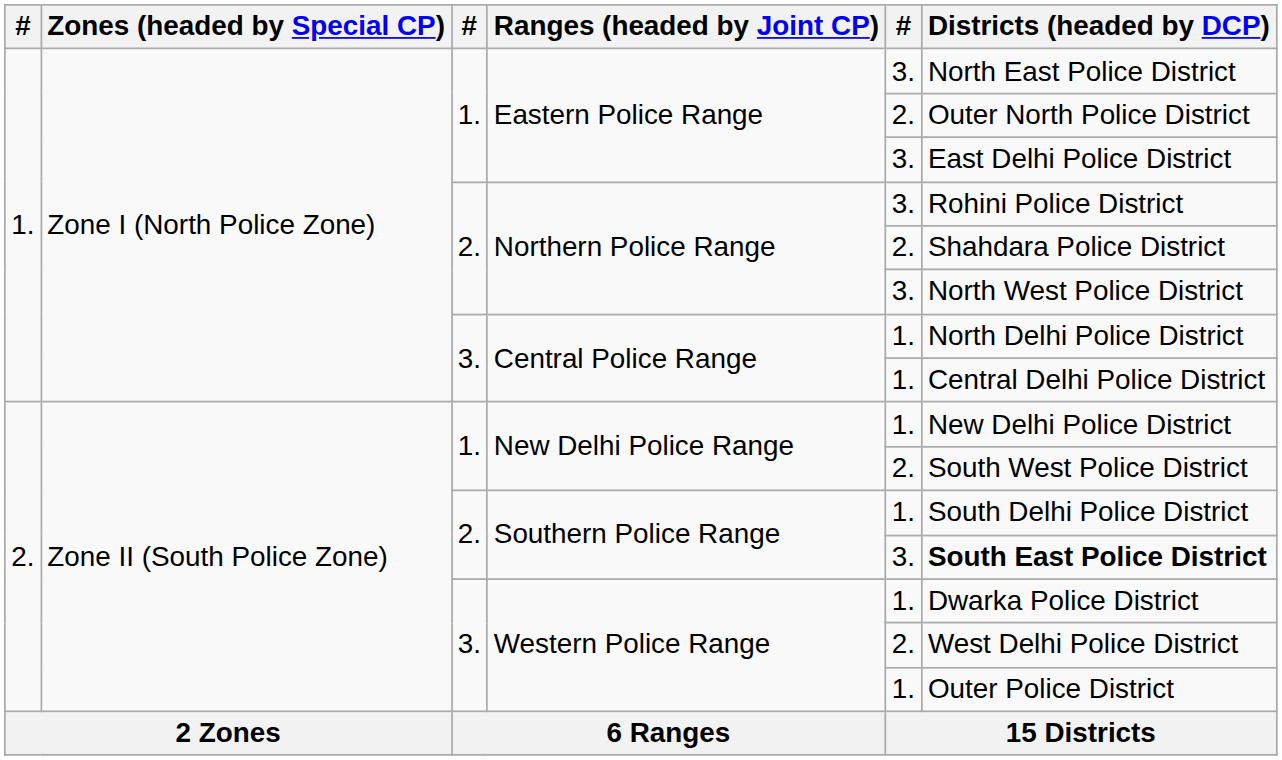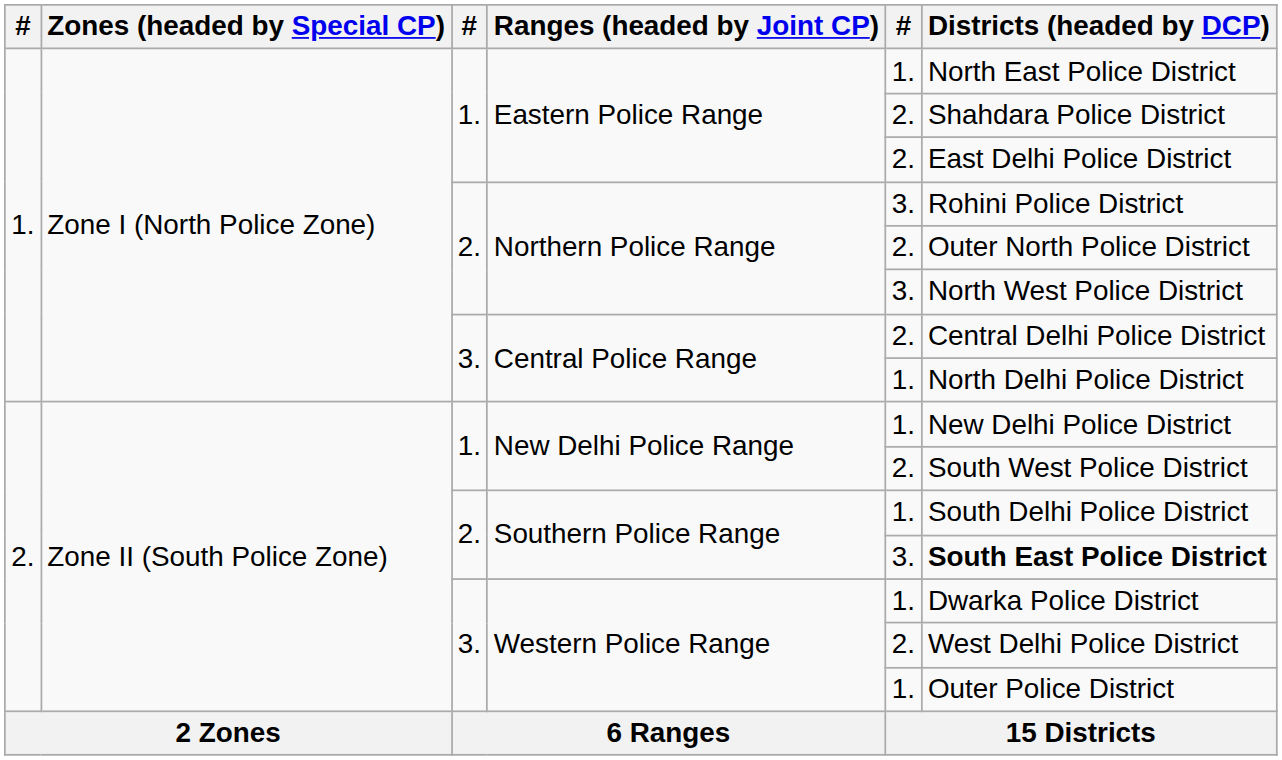row 2 | column 5: 3. -> 1.
row 3 | Districts (headed by DCP): Outer North Police District -> Shahdara Police District
row 4 | column 5: 3. -> 2.
row 6 | Districts (headed by DCP): Shahdara Police District -> Outer North Police District
row 8 | column 5: 1. -> 2.
row 8 | Districts (headed by DCP): North Delhi Police District -> Central Delhi Police District
row 9 | Districts (headed by DCP): Central Delhi Police District -> North Delhi Police District
